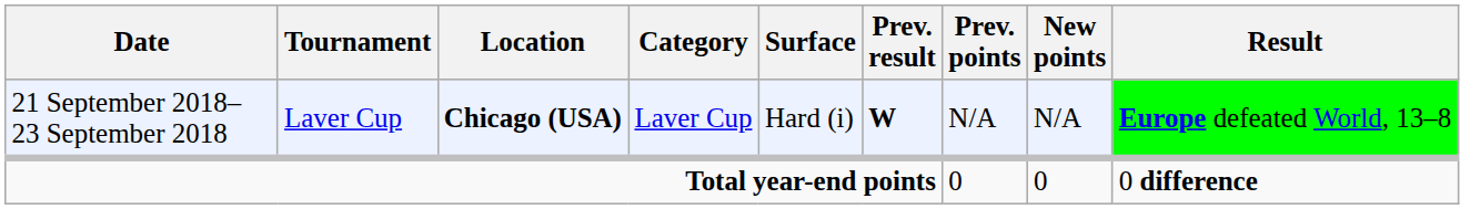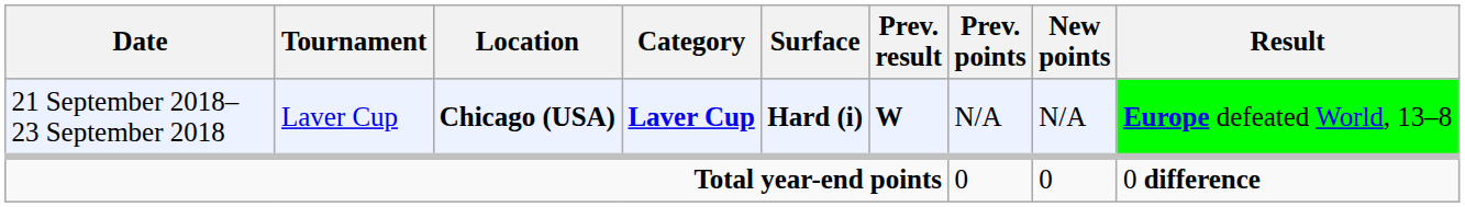21 September 2018– 23 September 2018 | Category: normal -> bold
21 September 2018– 23 September 2018 | Surface: normal -> bold
